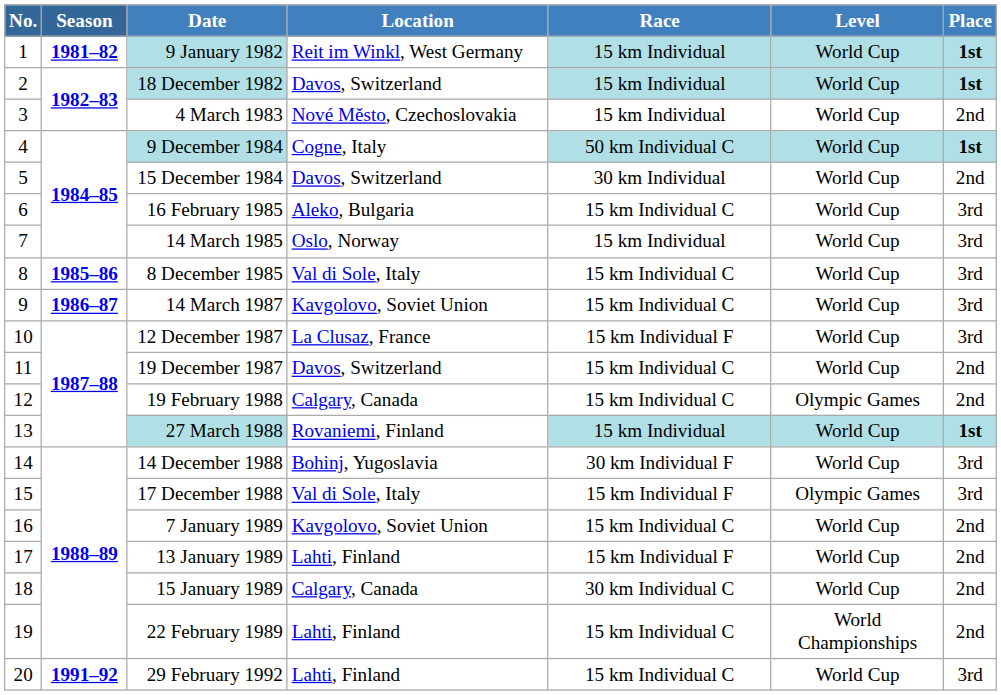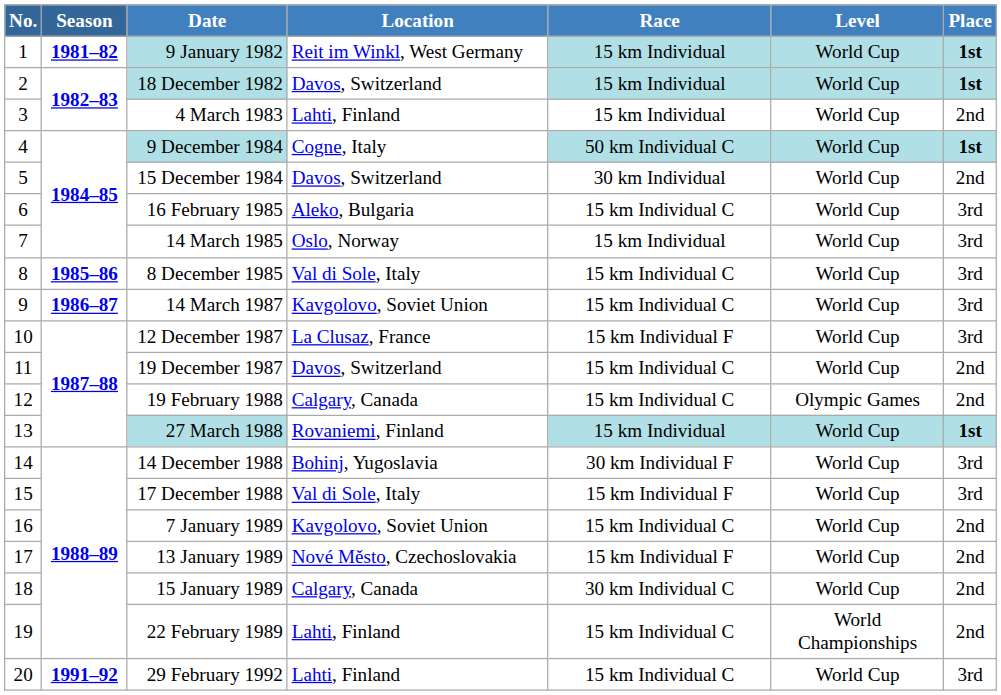4 March 1983 | Location: Nové Město, Czechoslovakia -> Lahti, Finland
17 December 1988 | Level: Olympic Games -> World Cup
13 January 1989 | Location: Lahti, Finland -> Nové Město, Czechoslovakia
